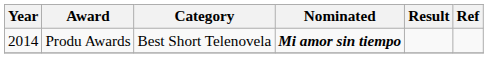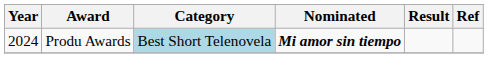Produ Awards | Year: 2014 -> 2024
Produ Awards | Category: no background -> lightblue background
